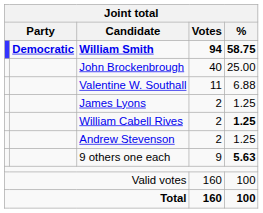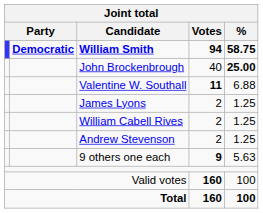John Brockenbrough | Joint total / %: normal -> bold
Valentine W. Southall | Joint total / Votes: normal -> bold
William Cabell Rives | Joint total / %: bold -> normal
9 others one each | Joint total / Votes: normal -> bold
9 others one each | Joint total / %: bold -> normal
Valid votes | Joint total / Votes: normal -> bold
